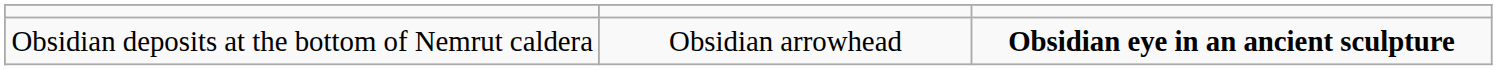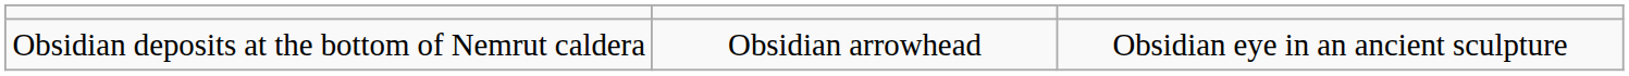Obsidian deposits at the bottom of Nemrut caldera | column 3: bold -> normal
